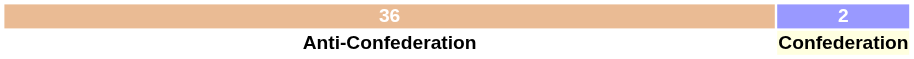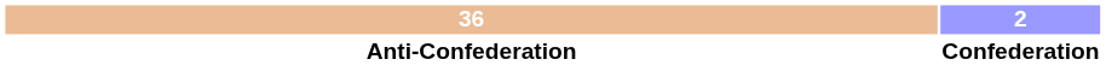Anti-Confederation | 2: lightyellow background -> no background
